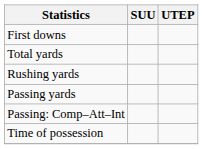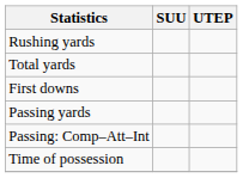rows swapped: First downs <-> Rushing yards
